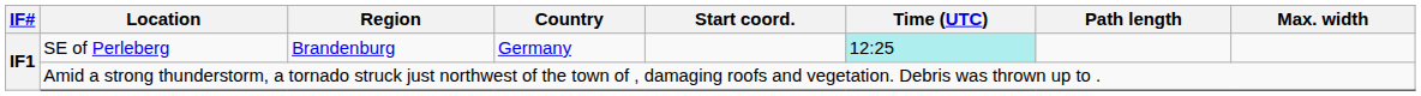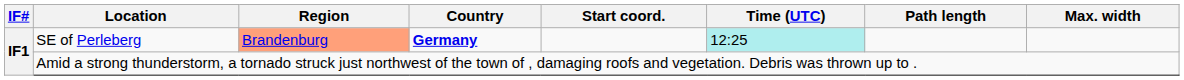SE of Perleberg | Region: no background -> lightsalmon background
SE of Perleberg | Country: normal -> bold
